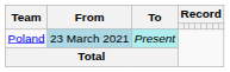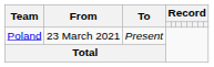Poland | From: lightblue background -> no background
Poland | To: paleturquoise background -> no background
